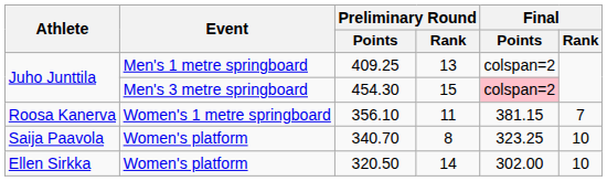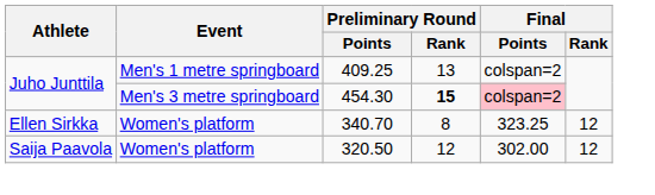454.30 | Preliminary Round / Rank: normal -> bold
- row: Roosa Kanerva | Women's 1 metre springboard | 356.10 | 11 | 381.15 | 7
340.70 | Athlete: Saija Paavola -> Ellen Sirkka
340.70 | Final / Rank: 10 -> 12
320.50 | Athlete: Ellen Sirkka -> Saija Paavola
320.50 | Preliminary Round / Rank: 14 -> 12
320.50 | Final / Rank: 10 -> 12
